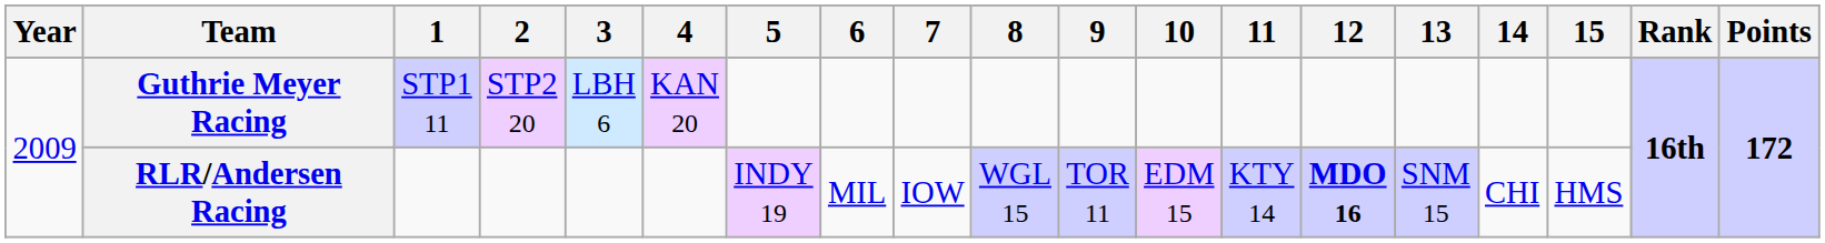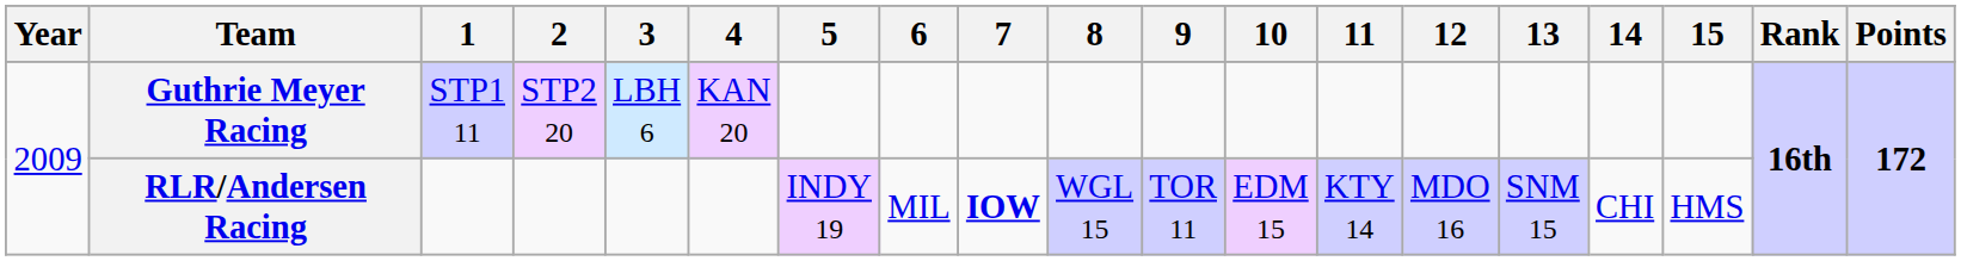RLR/Andersen Racing | 7: normal -> bold
RLR/Andersen Racing | 12: bold -> normal
